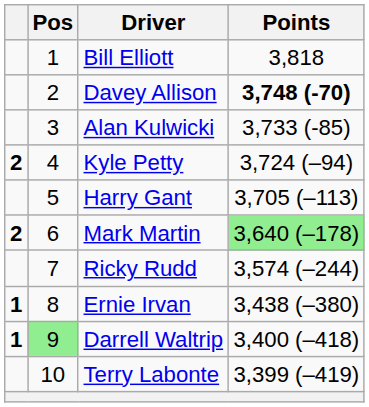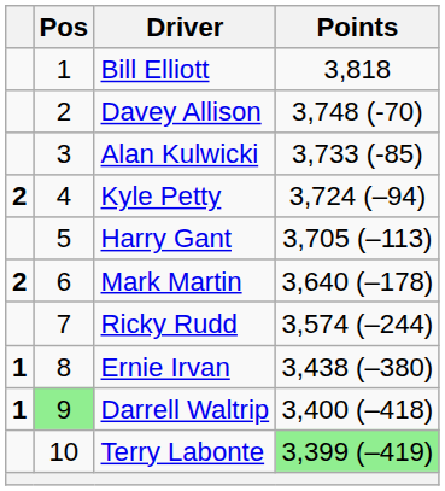Davey Allison | Points: bold -> normal
Mark Martin | Points: lightgreen background -> no background
Terry Labonte | Points: no background -> lightgreen background
